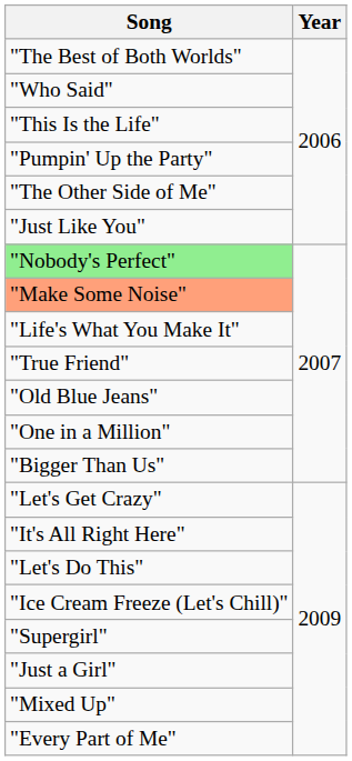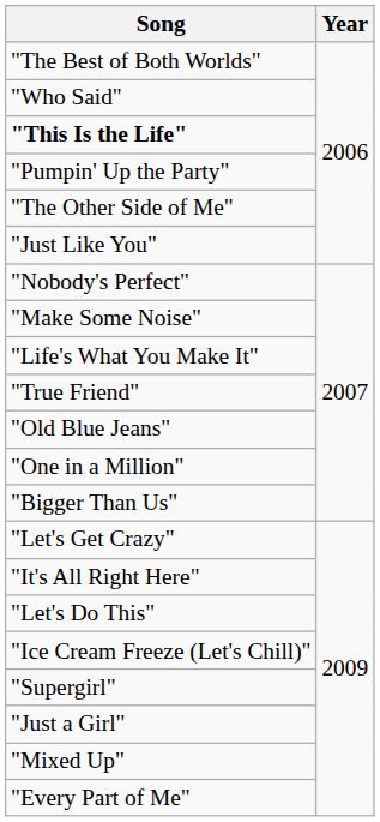"This Is the Life" | Song: normal -> bold
"Nobody's Perfect" | Song: lightgreen background -> no background
"Make Some Noise" | Song: lightsalmon background -> no background
